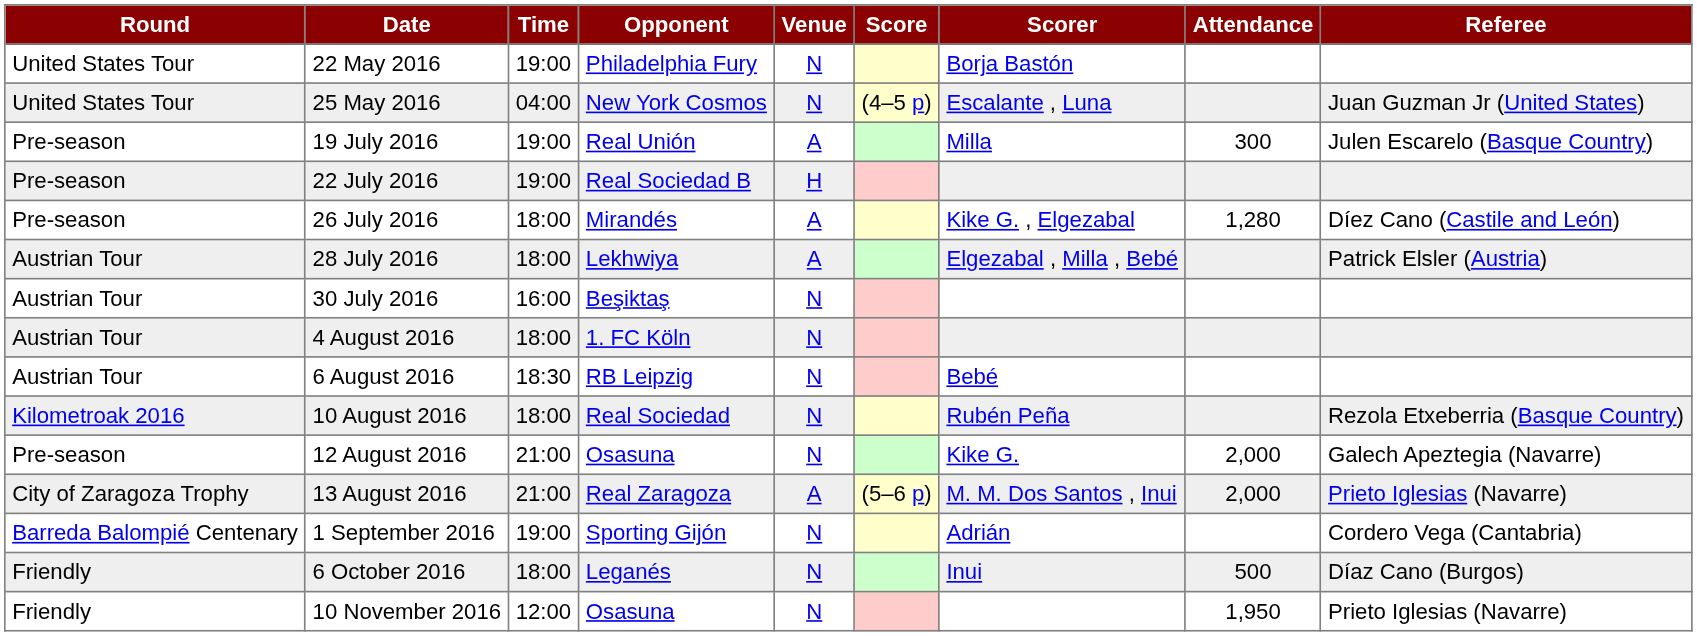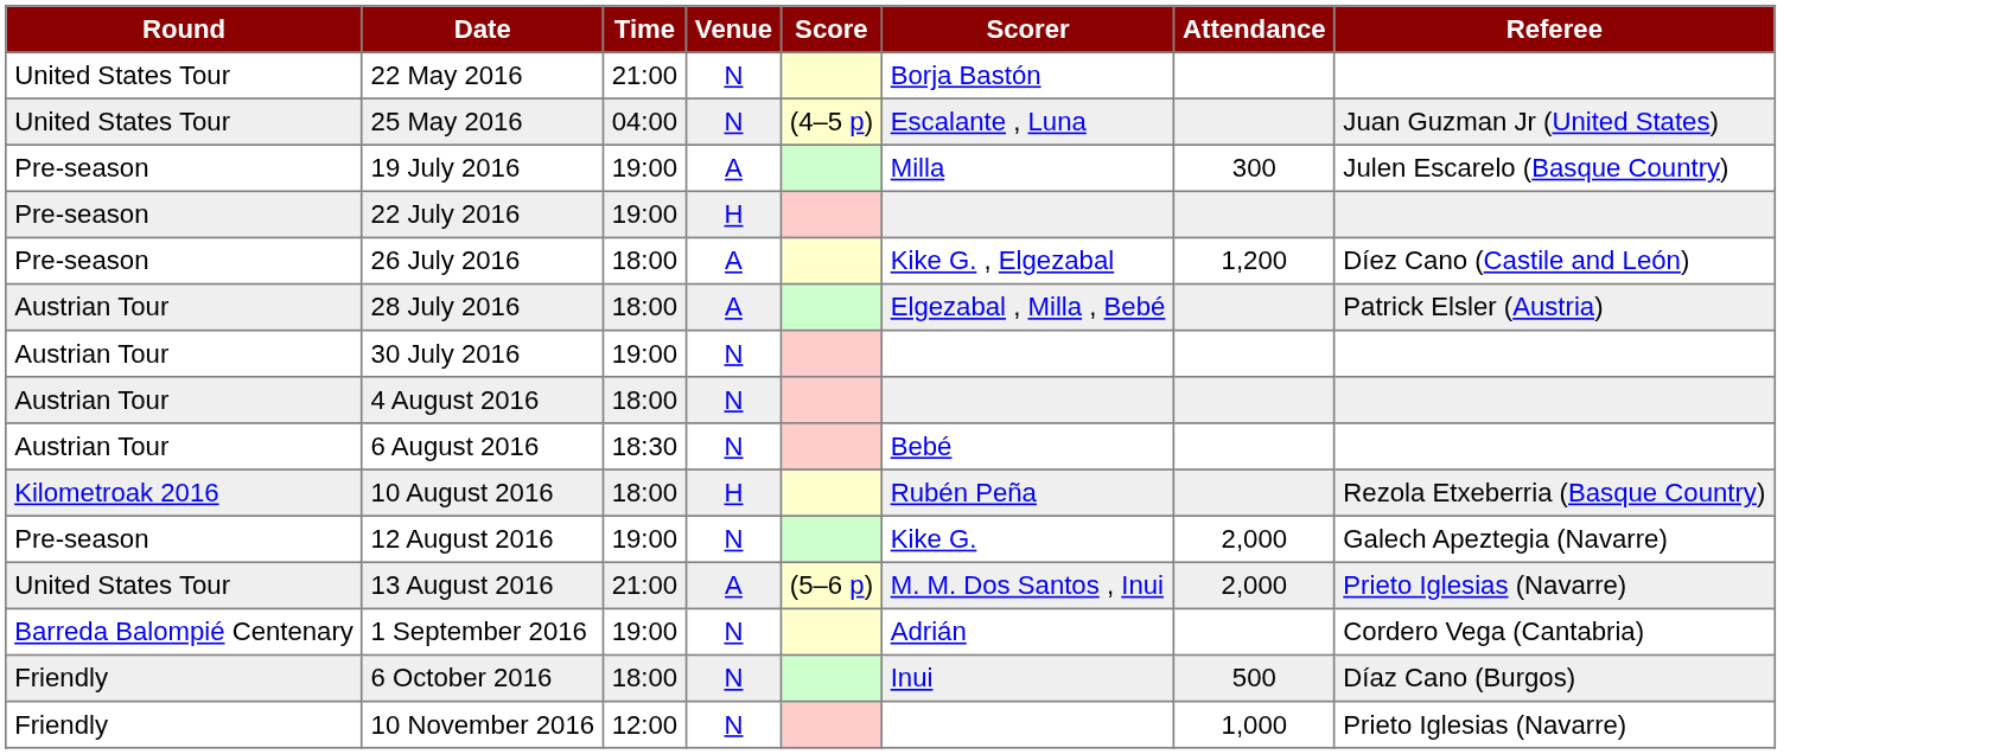- column: Opponent | Philadelphia Fury | New York Cosmos | Real Unión | Real Sociedad B | Mirandés | Lekhwiya | Beşiktaş | 1. FC Köln | RB Leipzig | Real Sociedad | Osasuna | Real Zaragoza | Sporting Gijón | Leganés | Osasuna
22 May 2016 | Time: 19:00 -> 21:00
26 July 2016 | Attendance: 1,280 -> 1,200
30 July 2016 | Time: 16:00 -> 19:00
10 August 2016 | Venue: N -> H
12 August 2016 | Time: 21:00 -> 19:00
13 August 2016 | Round: City of Zaragoza Trophy -> United States Tour
10 November 2016 | Attendance: 1,950 -> 1,000
